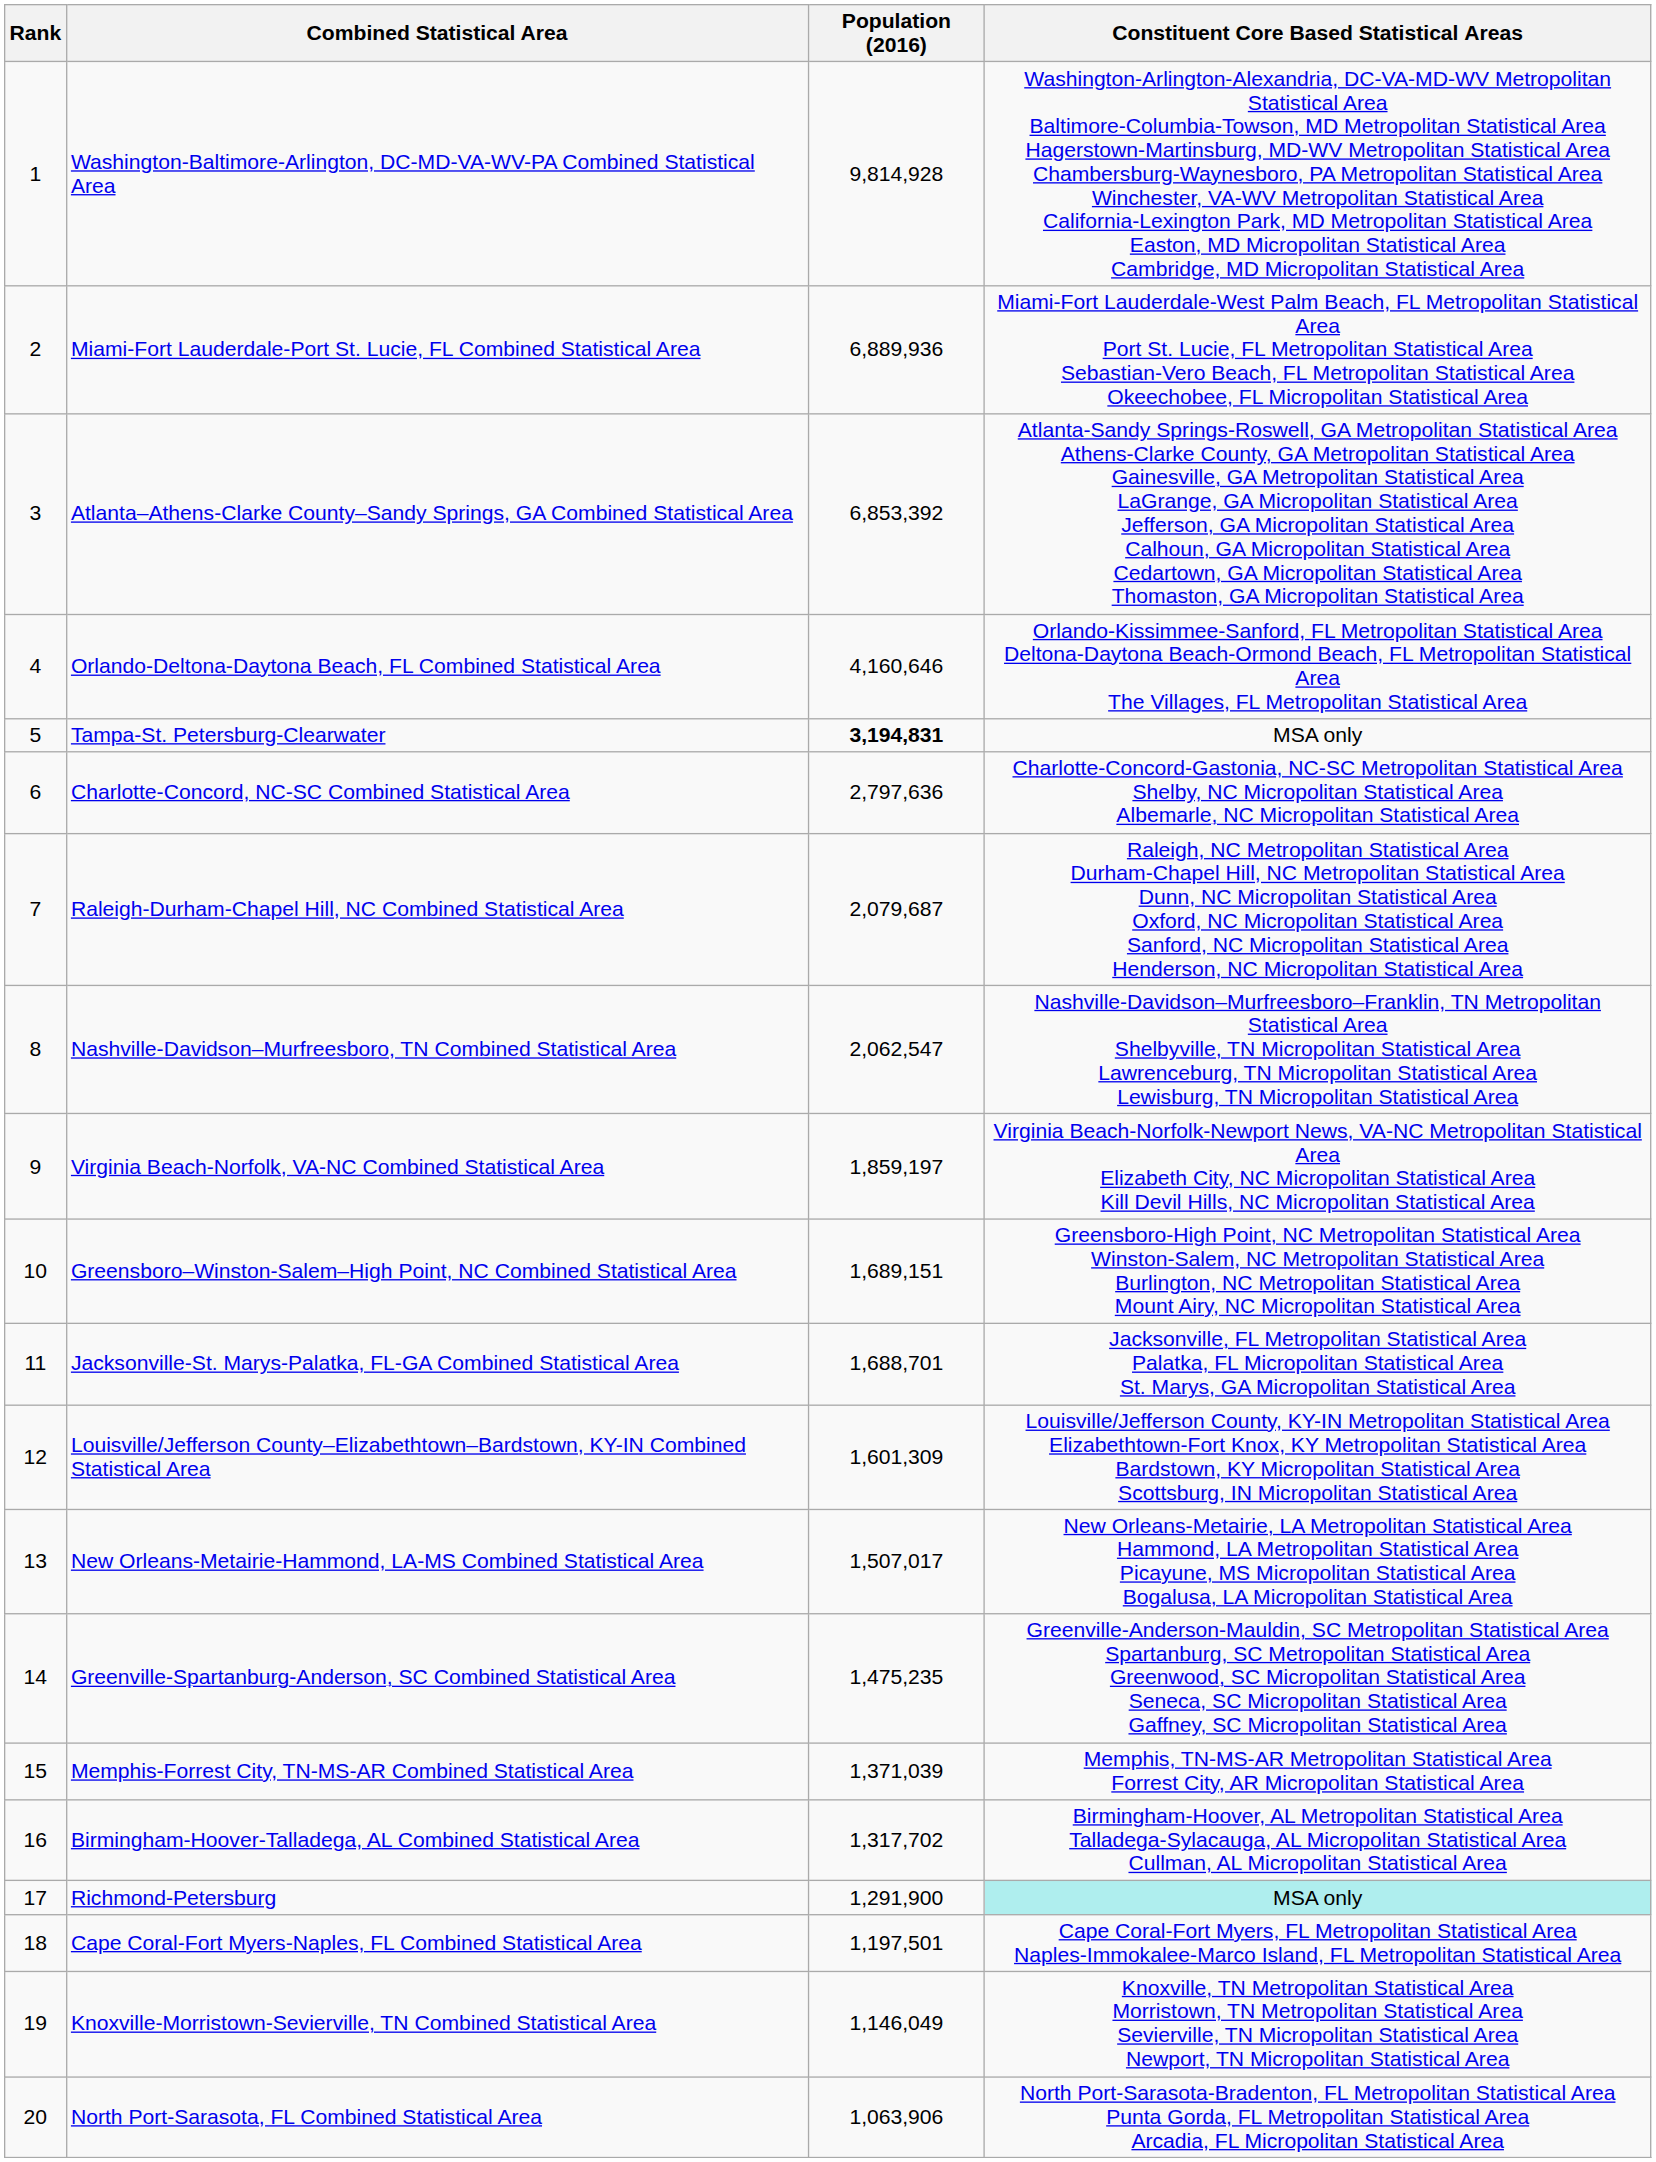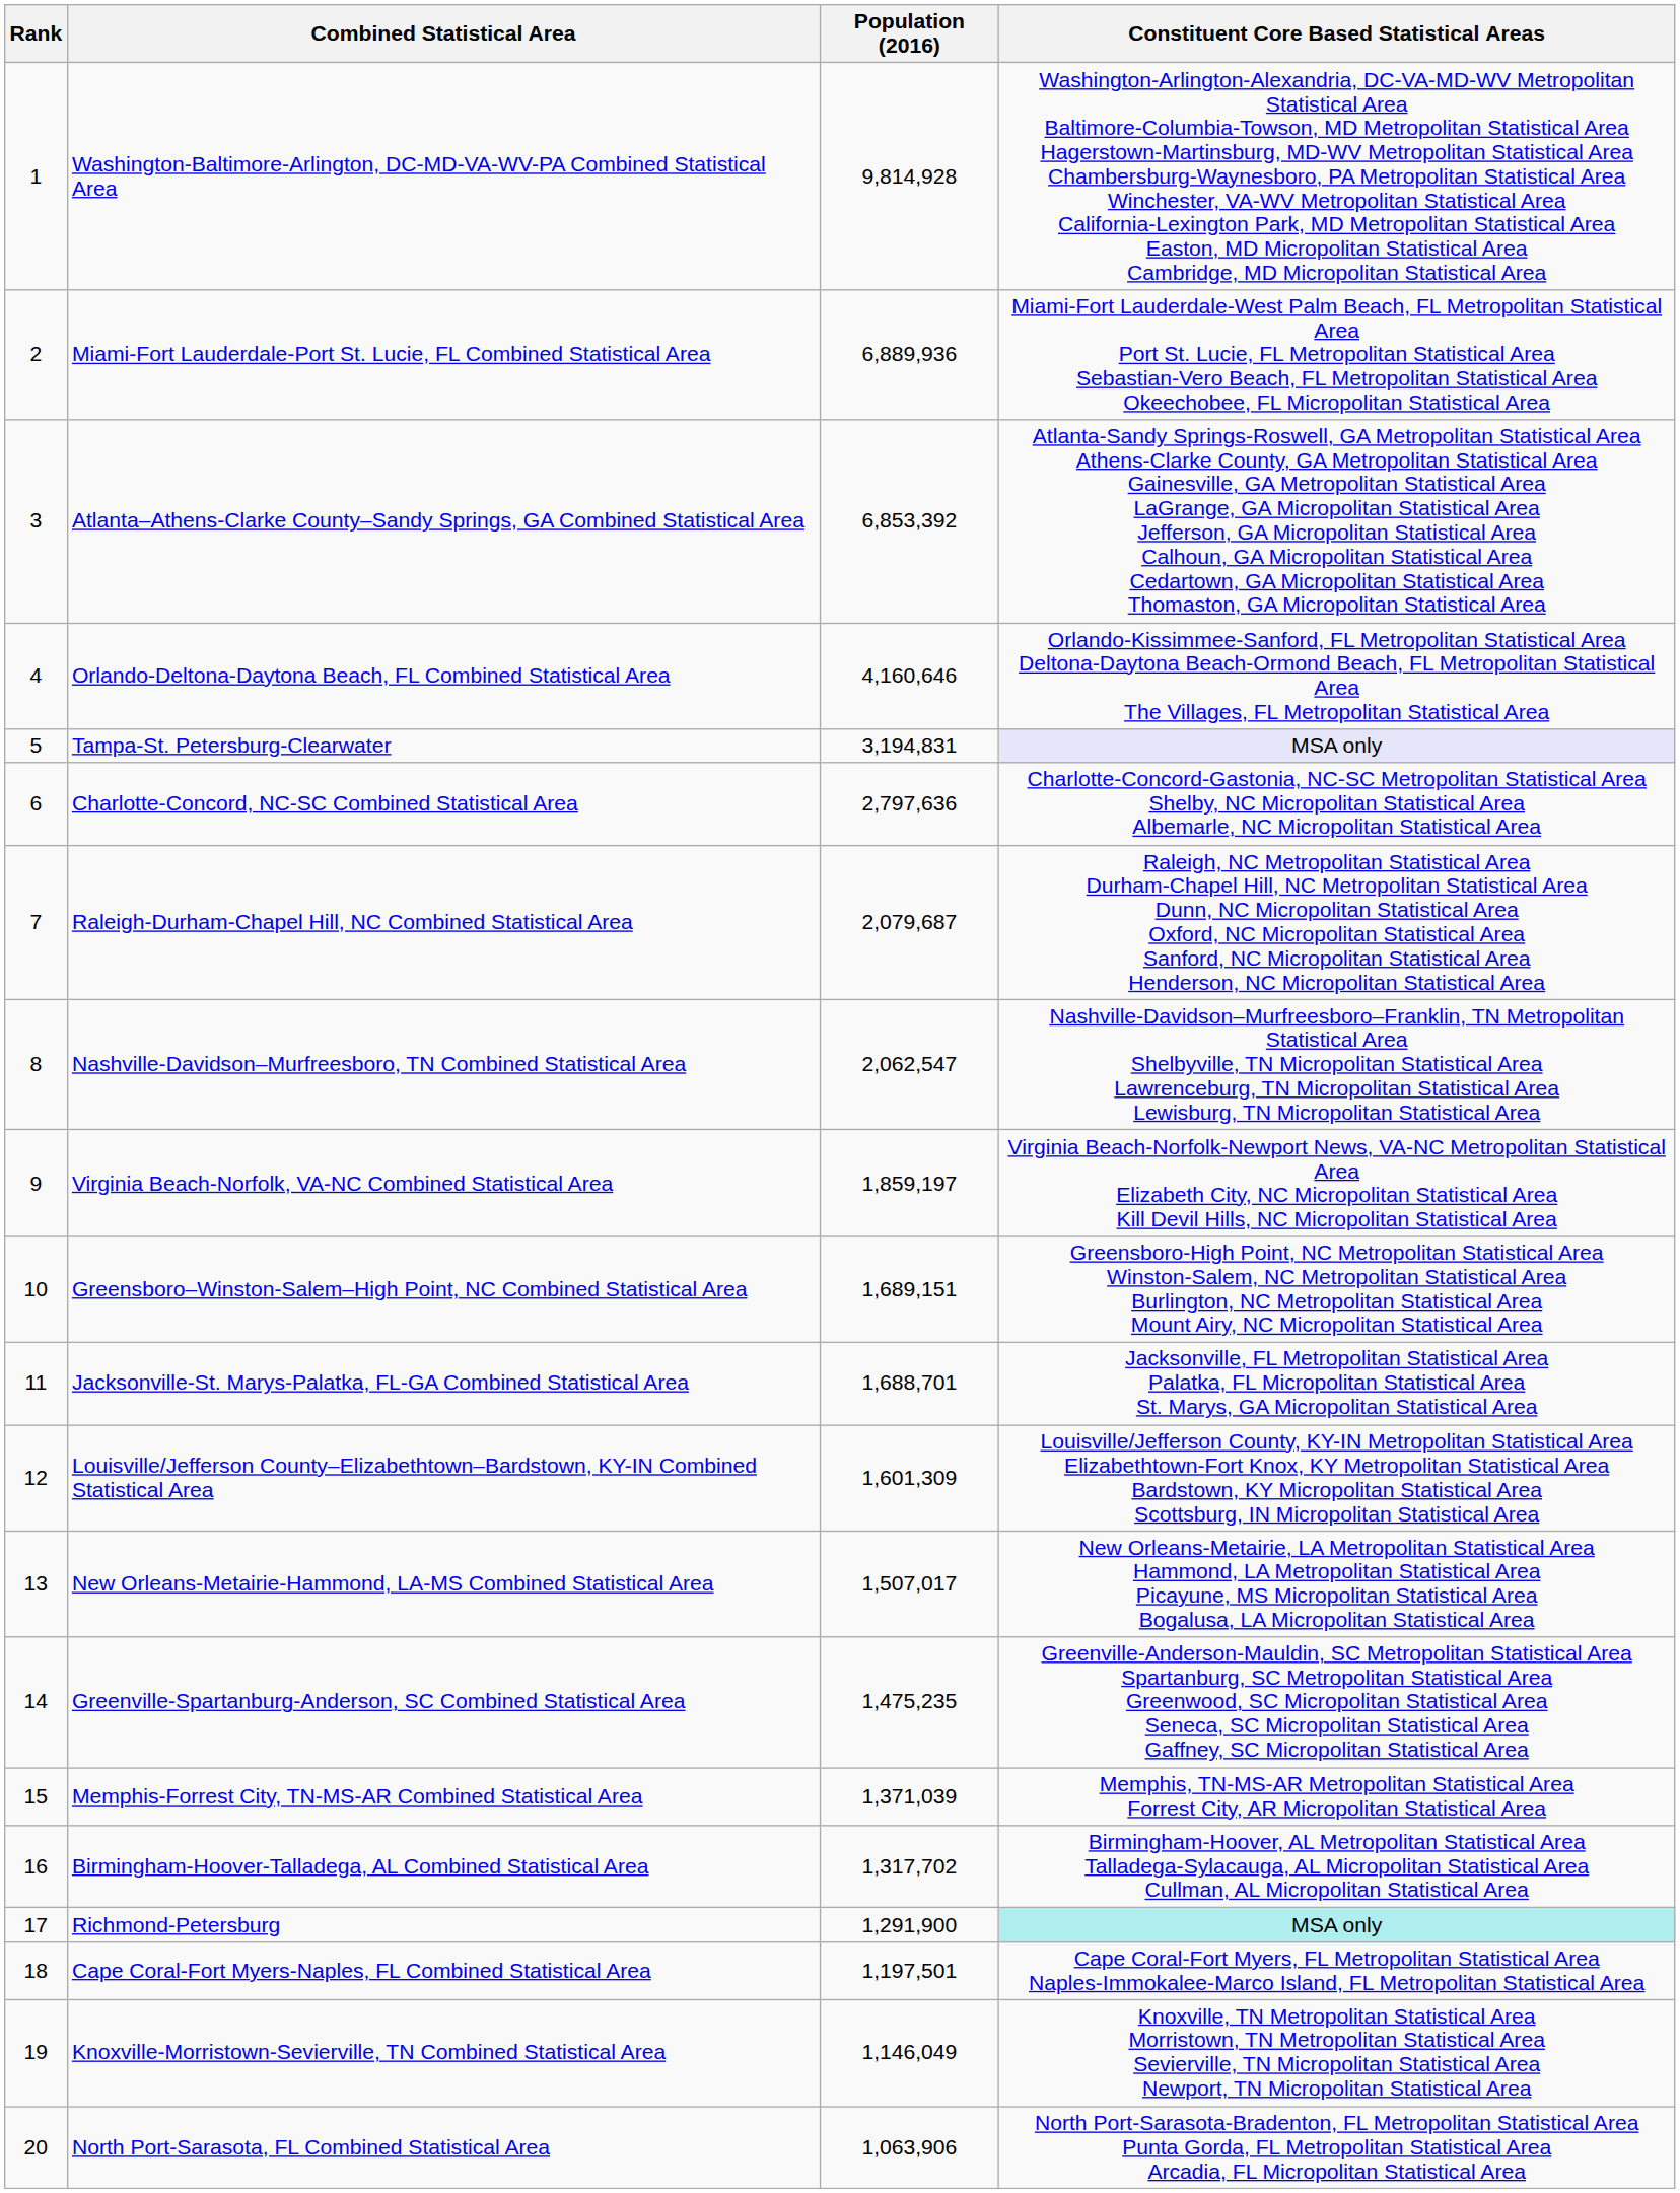Tampa-St. Petersburg-Clearwater | Population (2016): bold -> normal
Tampa-St. Petersburg-Clearwater | Constituent Core Based Statistical Areas: no background -> lavender background
